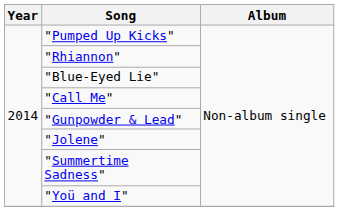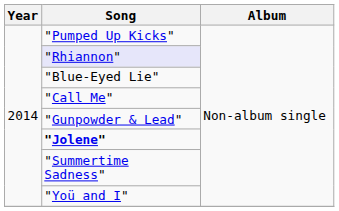"Rhiannon" | Song: no background -> lavender background
"Jolene" | Song: normal -> bold
